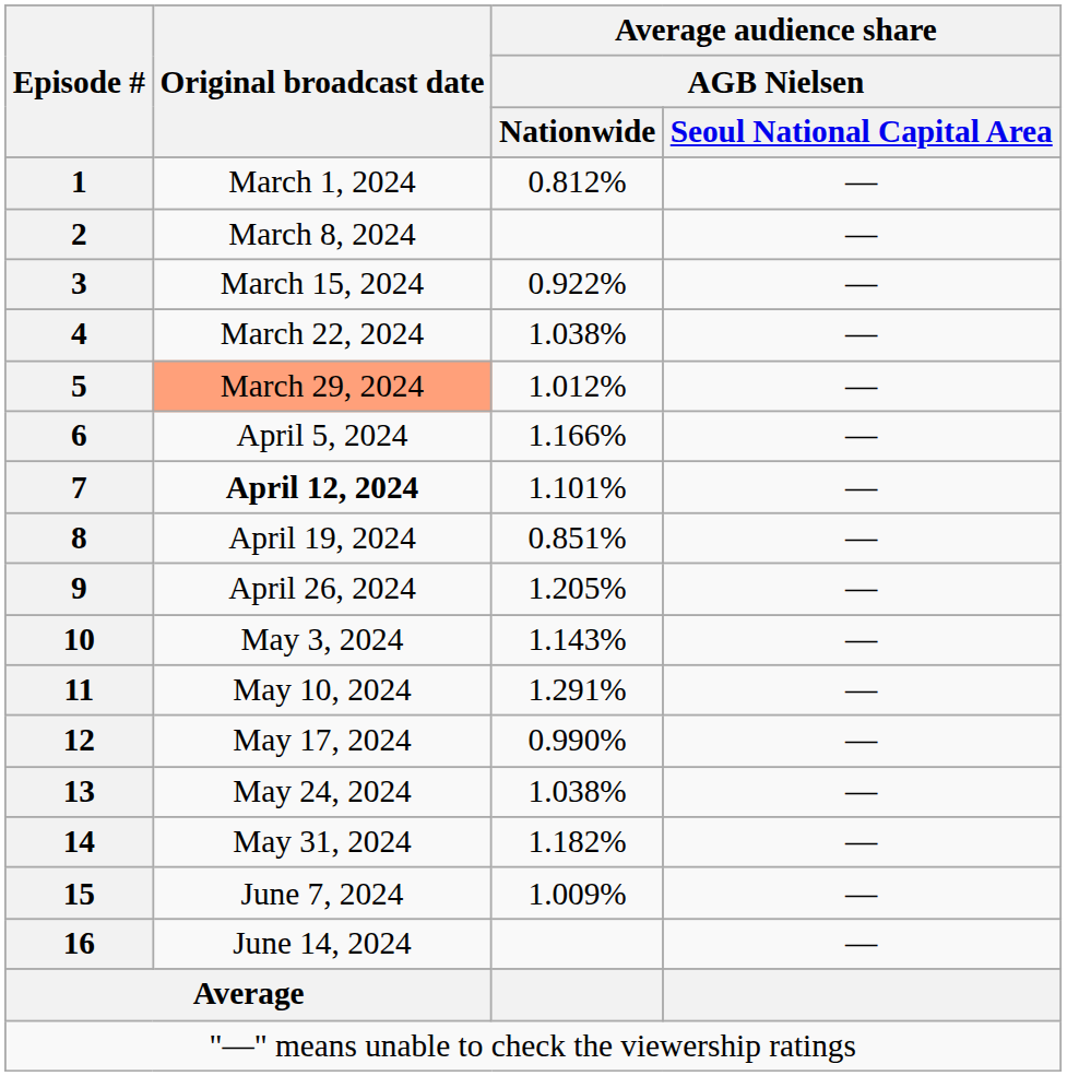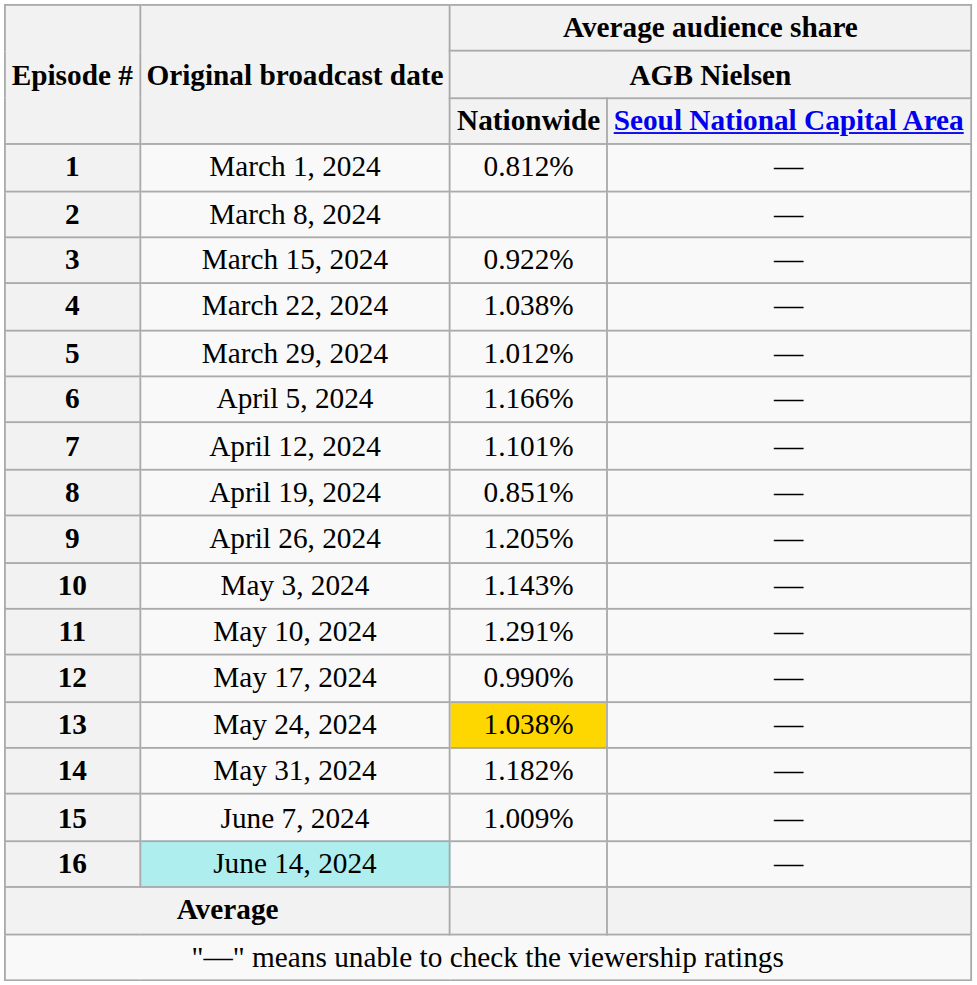5 | Original broadcast date: lightsalmon background -> no background
7 | Original broadcast date: bold -> normal
13 | Average audience share / AGB Nielsen / Nationwide: no background -> gold background
16 | Original broadcast date: no background -> paleturquoise background
